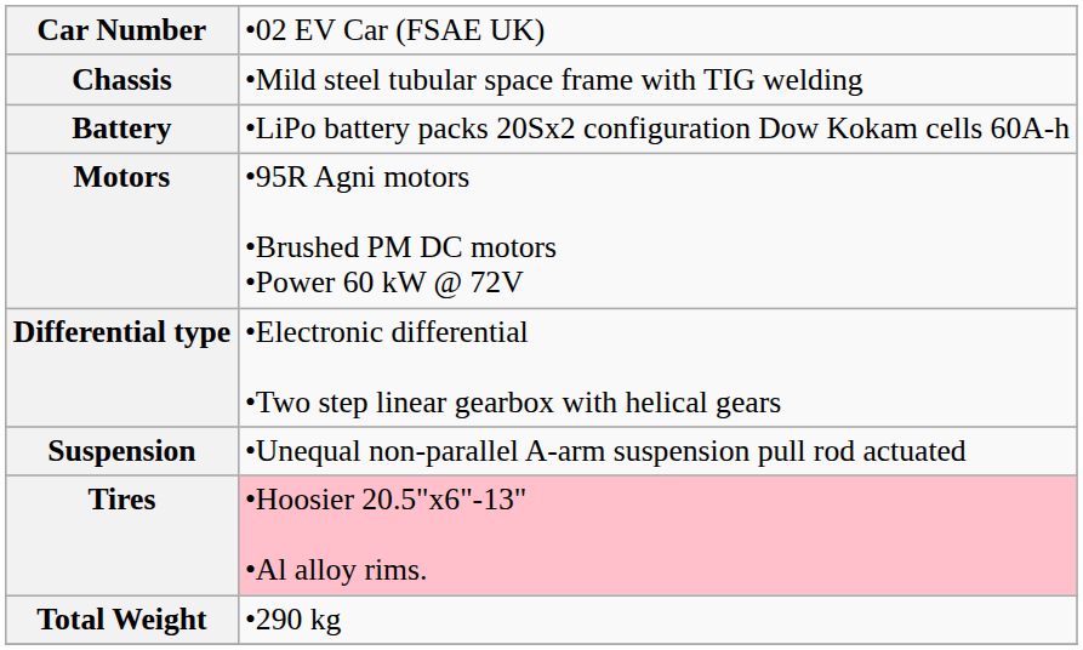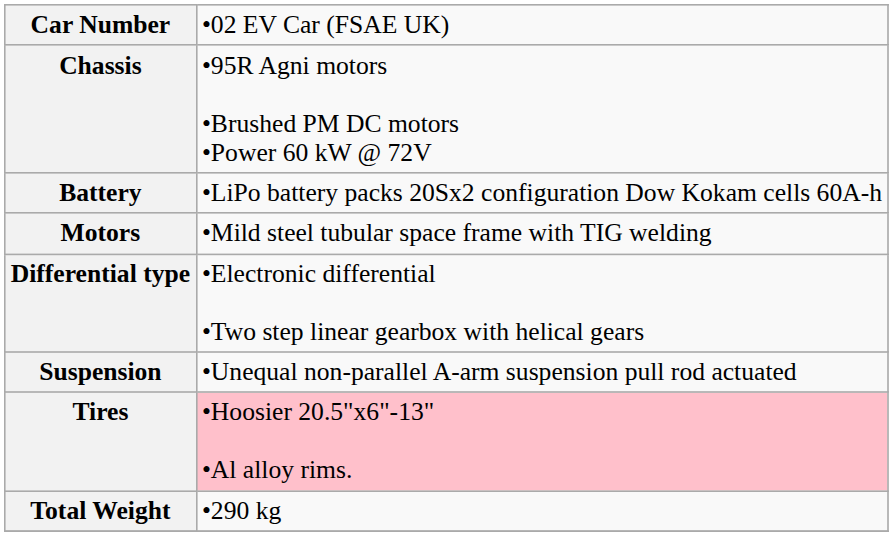Chassis | column 2: •Mild steel tubular space frame with TIG welding -> •95R Agni motors •Brushed PM DC motors •Power 60 kW @ 72V
Motors | column 2: •95R Agni motors •Brushed PM DC motors •Power 60 kW @ 72V -> •Mild steel tubular space frame with TIG welding
